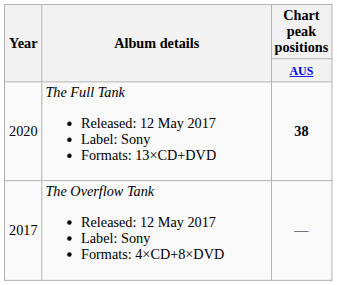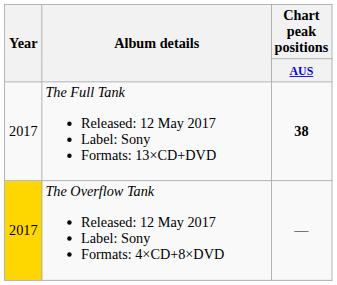row 3 | Year: 2020 -> 2017
row 4 | Year: no background -> gold background
